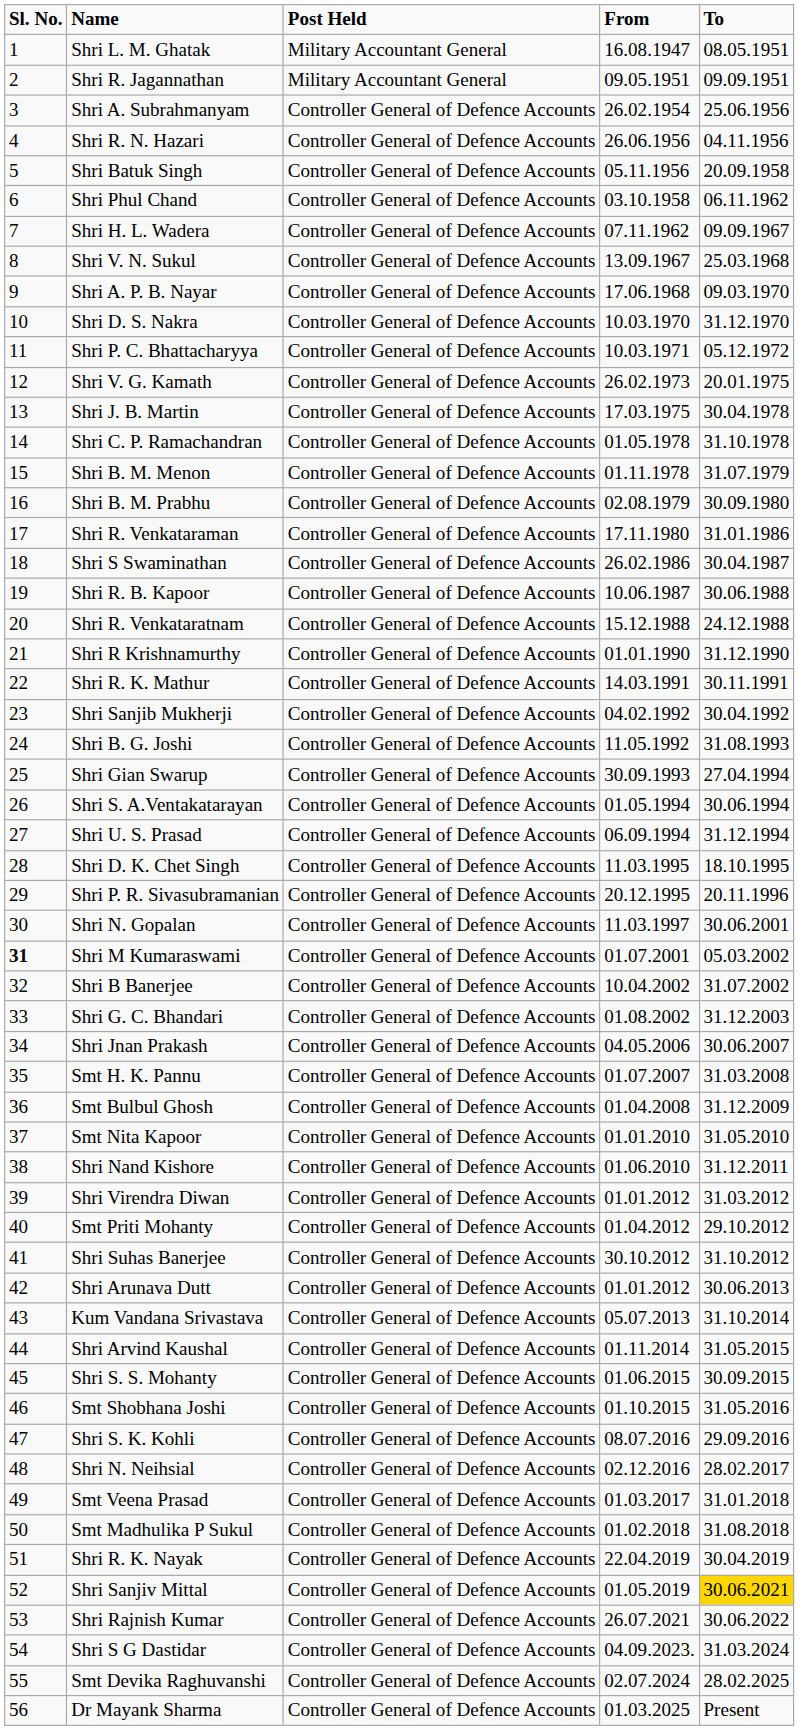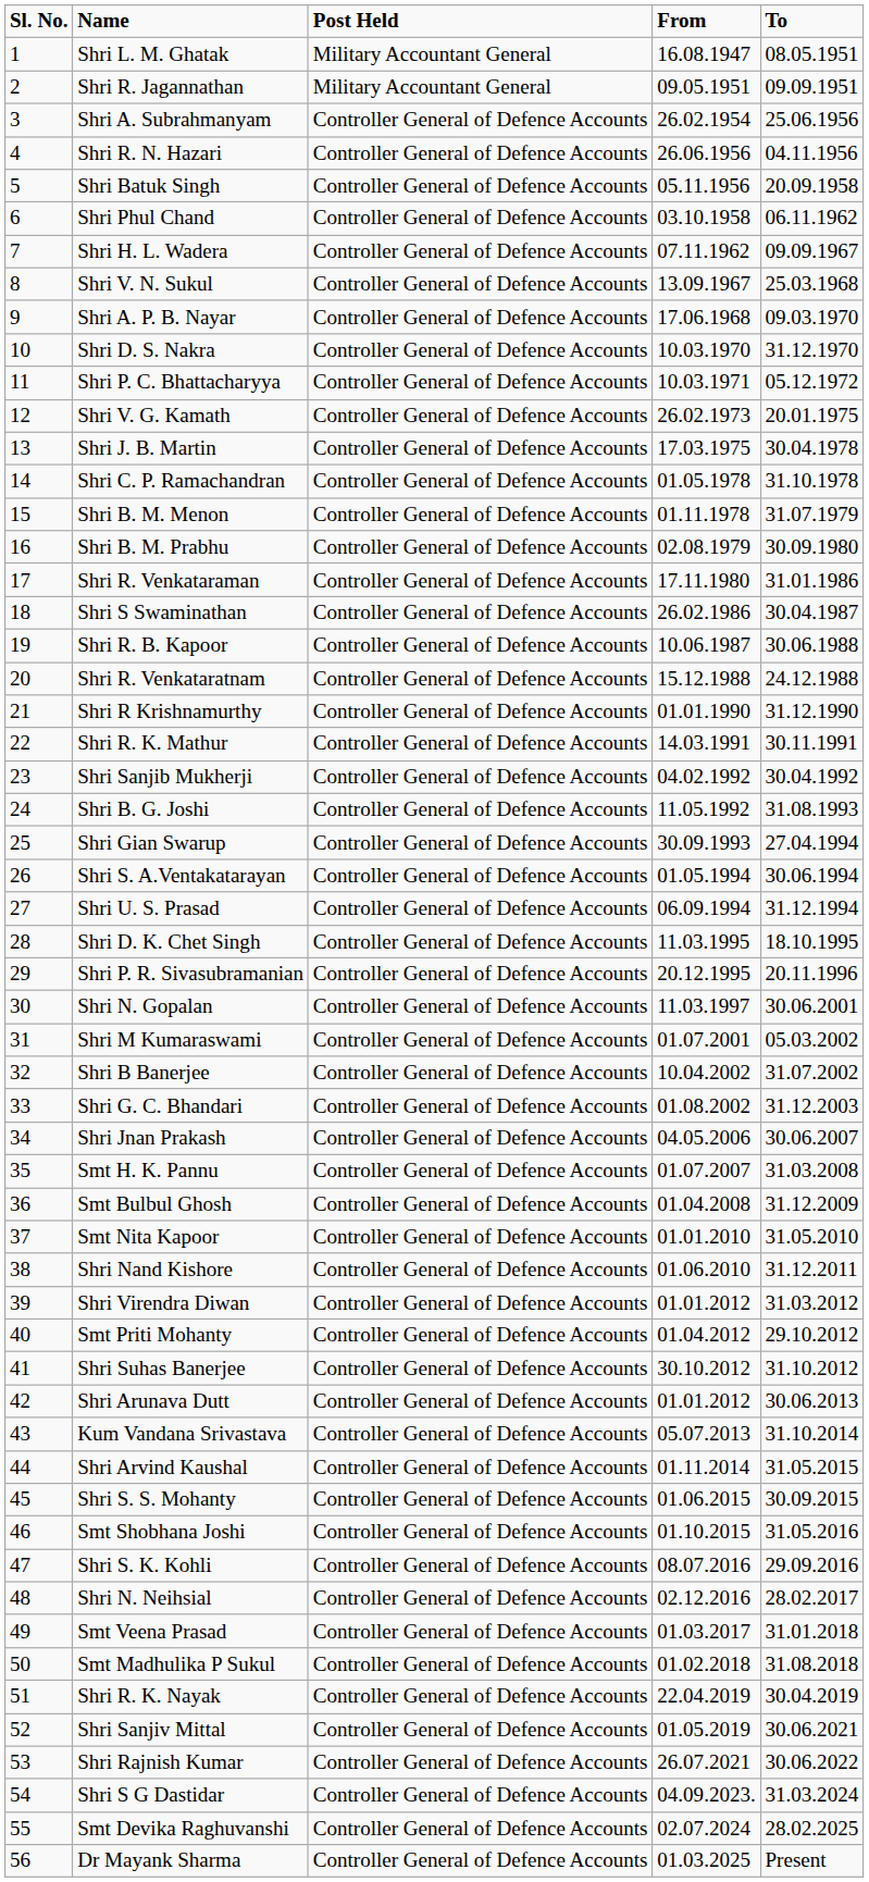Shri M Kumaraswami | Sl. No.: bold -> normal
Shri Sanjiv Mittal | To: gold background -> no background
